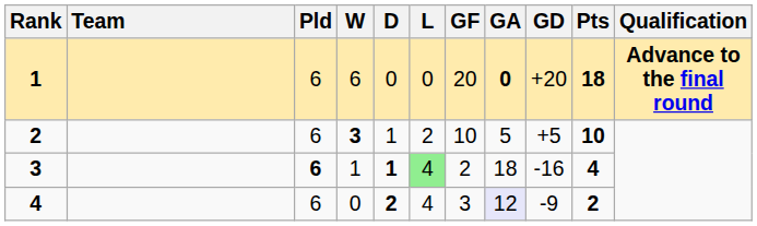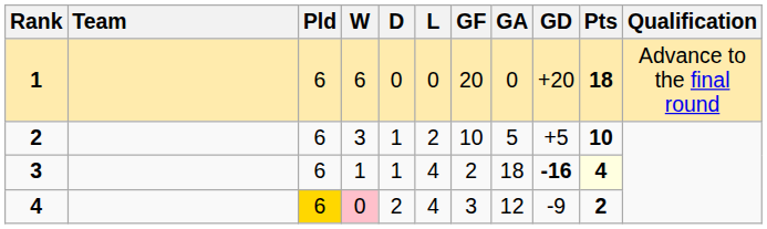row 2 | GA: bold -> normal
row 2 | Qualification: bold -> normal
row 3 | W: bold -> normal
row 4 | Pld: bold -> normal
row 4 | D: bold -> normal
row 4 | L: lightgreen background -> no background
row 4 | GD: normal -> bold
row 4 | Pts: no background -> lightyellow background
row 5 | Pld: no background -> gold background
row 5 | W: no background -> pink background
row 5 | D: bold -> normal
row 5 | GA: lavender background -> no background
